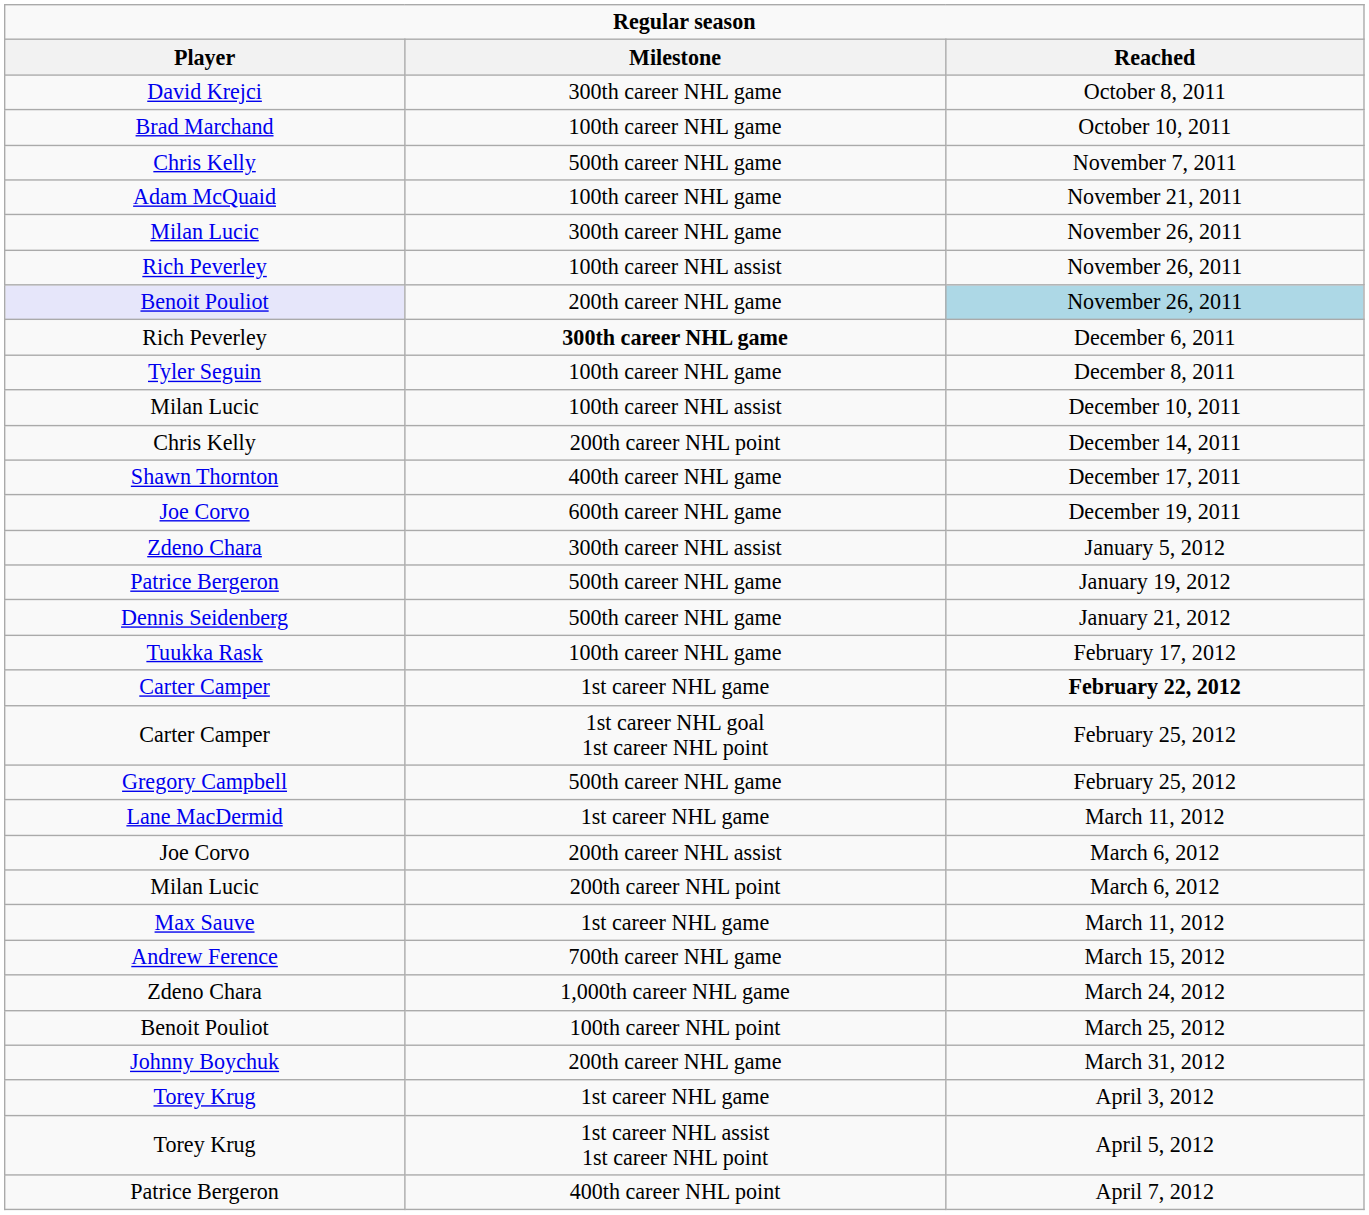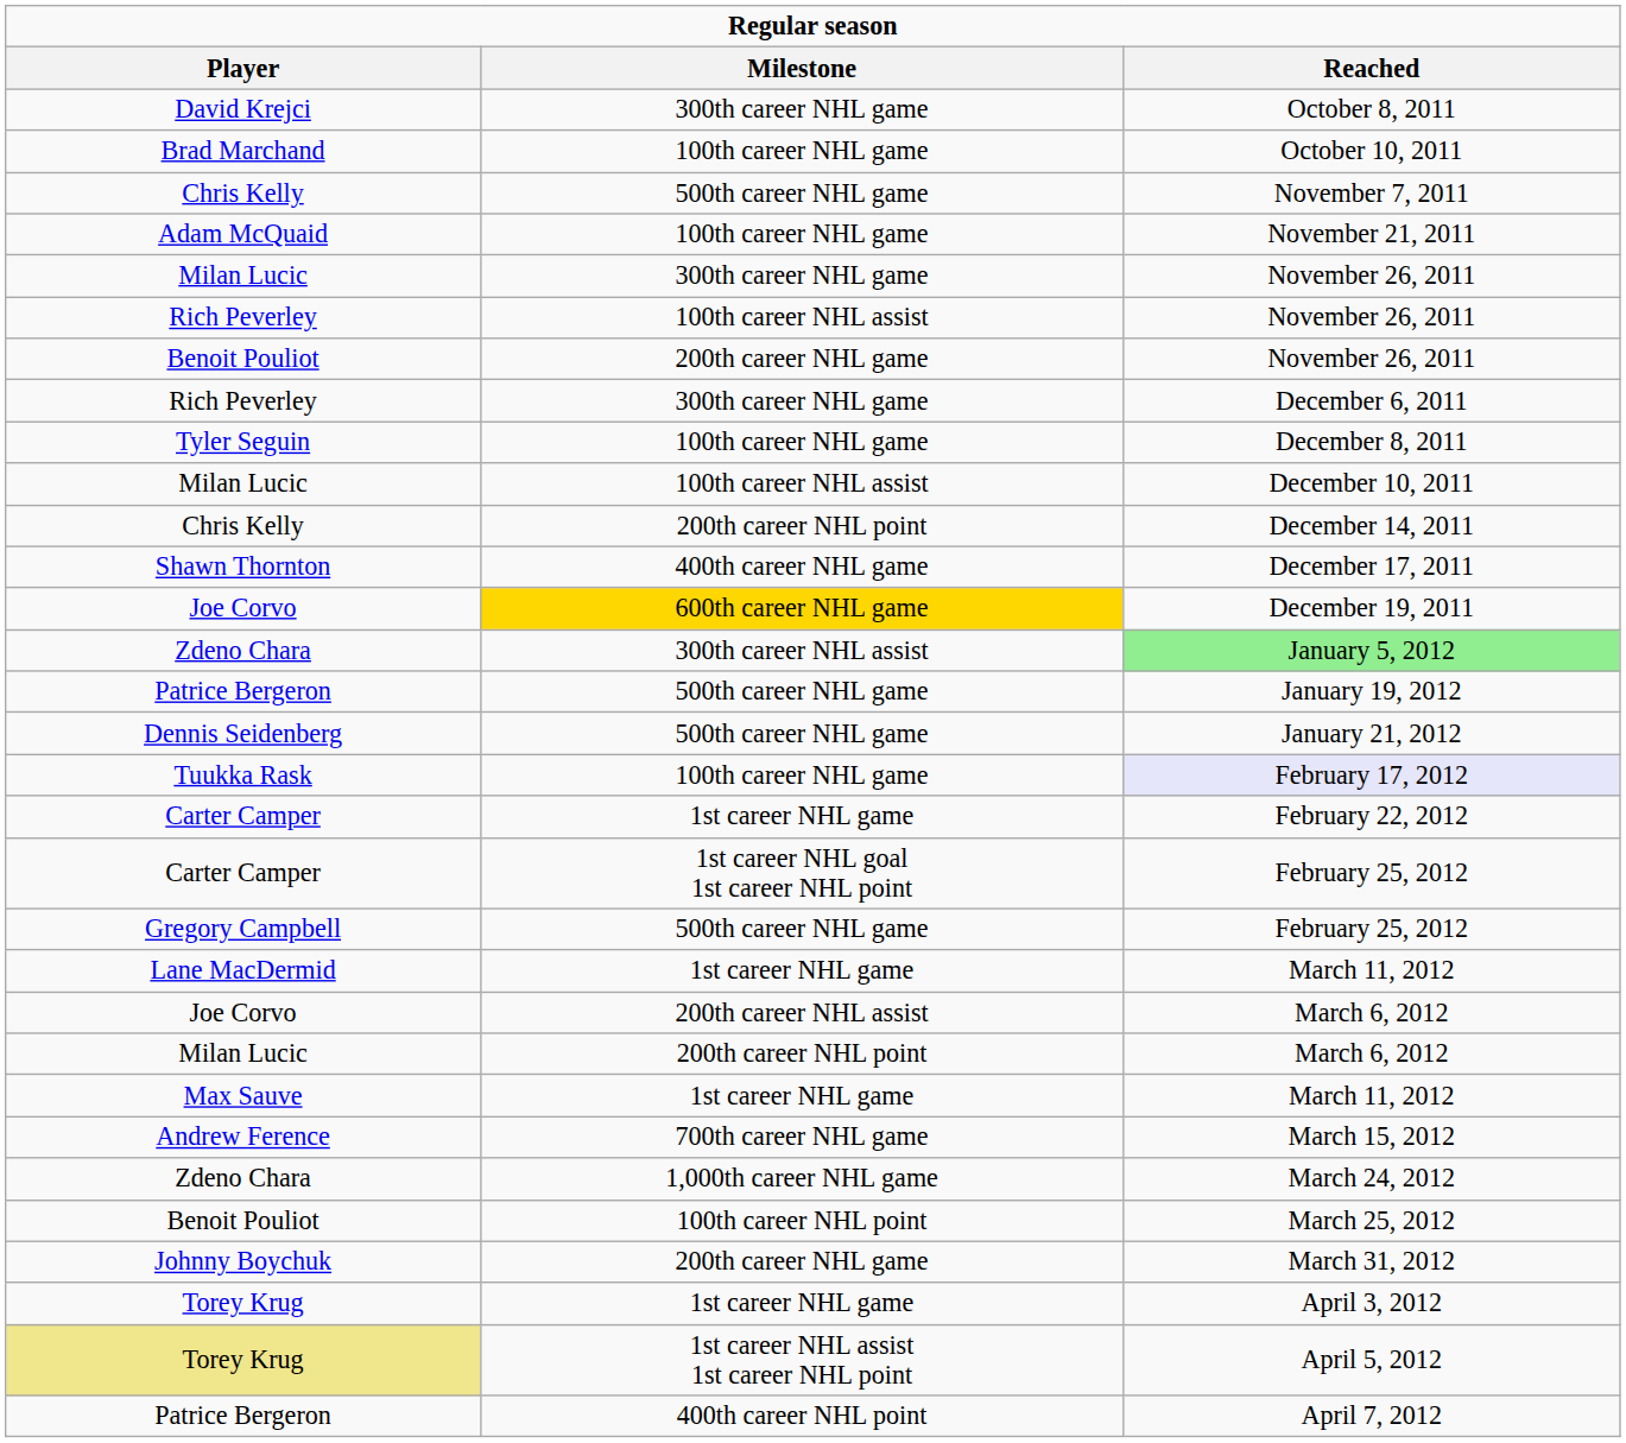row 9 | Player: lavender background -> no background
row 9 | Reached: lightblue background -> no background
row 10 | Milestone: bold -> normal
row 15 | Milestone: no background -> gold background
row 16 | Reached: no background -> lightgreen background
row 19 | Reached: no background -> lavender background
row 20 | Reached: bold -> normal
row 32 | Player: no background -> khaki background
